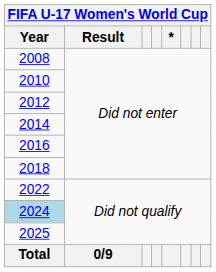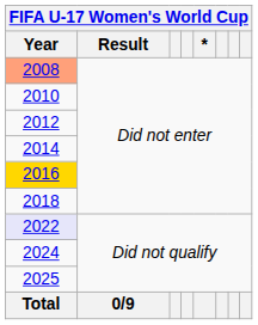2008 | Year: no background -> lightsalmon background
2016 | Year: no background -> gold background
2022 | Year: no background -> lavender background
2024 | Year: lightblue background -> no background
